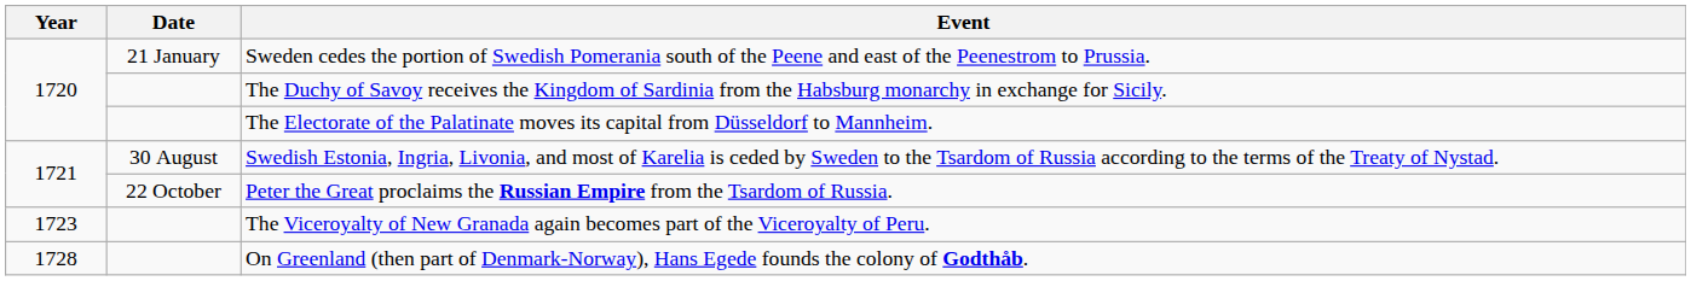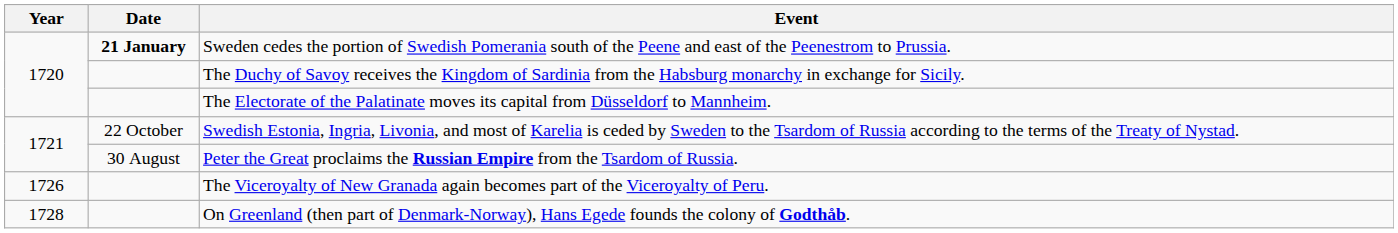row 2 | Date: normal -> bold
row 5 | Date: 30 August -> 22 October
row 6 | Date: 22 October -> 30 August
row 7 | Year: 1723 -> 1726
